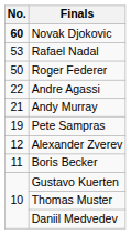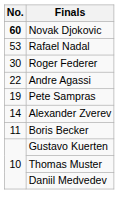Roger Federer | No.: 50 -> 30
- row: 21 | Andy Murray
Alexander Zverev | No.: 12 -> 14
